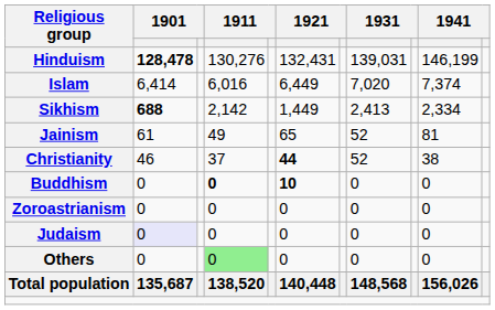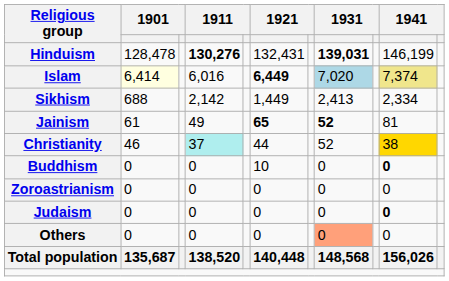Hinduism | column 2: bold -> normal
Hinduism | column 4: normal -> bold
Hinduism | column 8: normal -> bold
Islam | column 2: no background -> lightyellow background
Islam | column 6: normal -> bold
Islam | column 8: no background -> lightblue background
Islam | column 10: no background -> khaki background
Sikhism | column 2: bold -> normal
Jainism | column 6: normal -> bold
Jainism | column 8: normal -> bold
Christianity | column 4: no background -> paleturquoise background
Christianity | column 6: bold -> normal
Christianity | column 10: no background -> gold background
Buddhism | column 4: bold -> normal
Buddhism | column 6: bold -> normal
Buddhism | column 10: normal -> bold
Judaism | column 2: lavender background -> no background
Judaism | column 10: normal -> bold
Others | column 4: lightgreen background -> no background
Others | column 8: no background -> lightsalmon background
